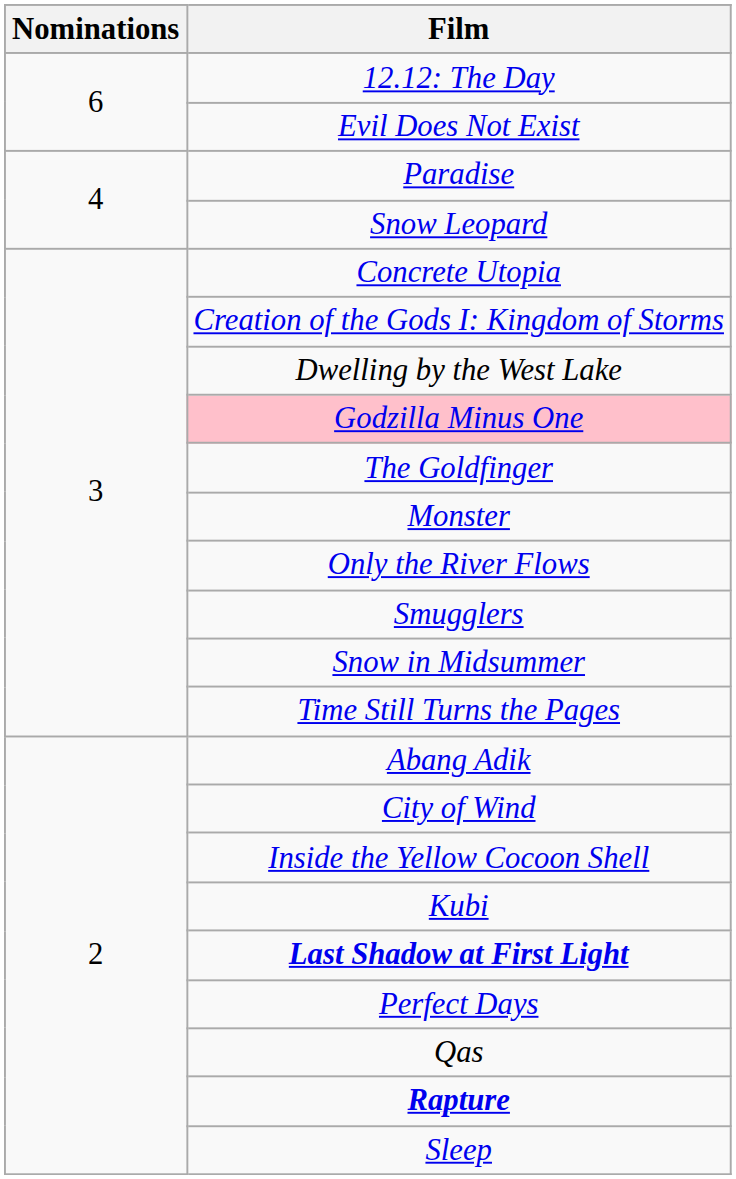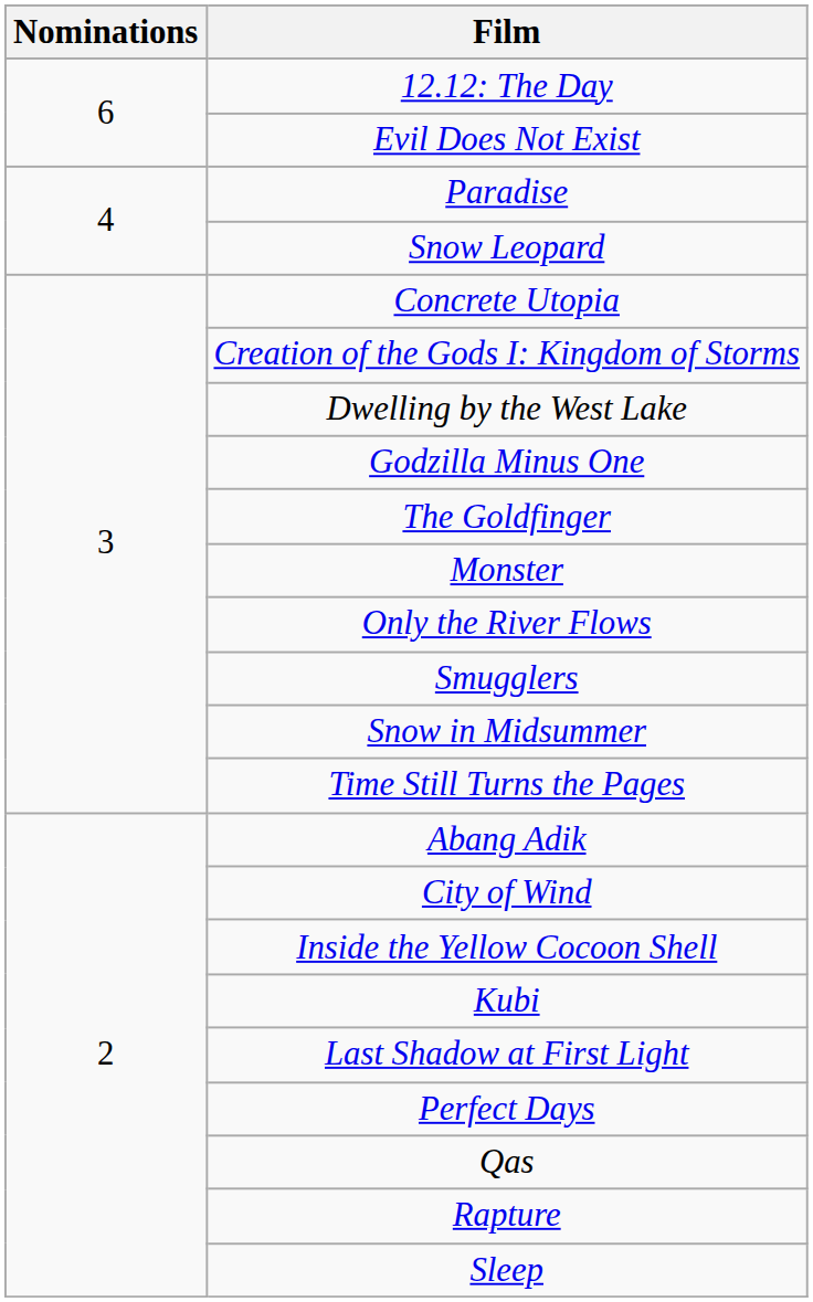Godzilla Minus One | Film: pink background -> no background
Last Shadow at First Light | Film: bold -> normal
Rapture | Film: bold -> normal
